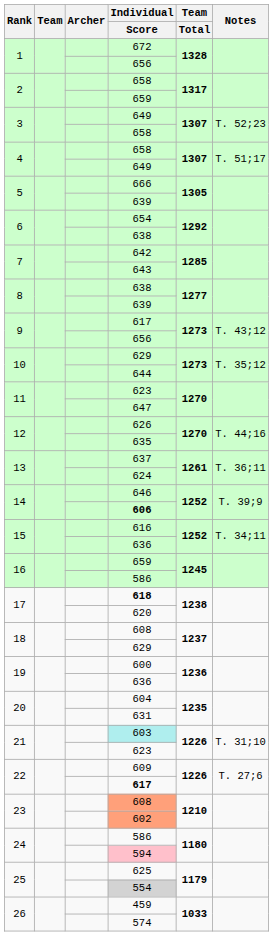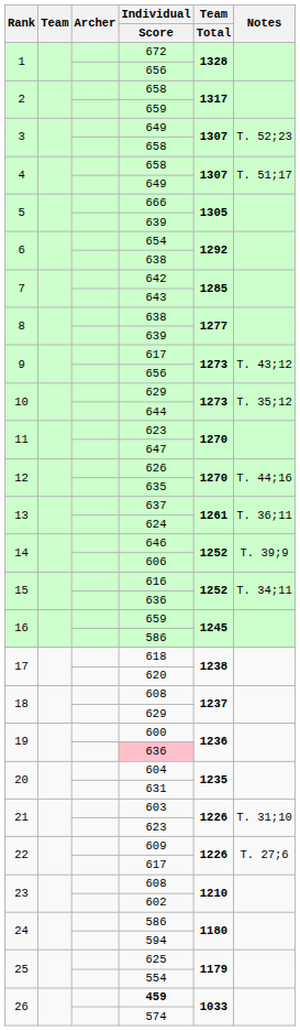606 | Individual / Score: bold -> normal
618 | Individual / Score: bold -> normal
19 / 636 | Individual / Score: no background -> pink background
603 | Individual / Score: paleturquoise background -> no background
22 / 617 | Individual / Score: bold -> normal
23 / 608 | Individual / Score: lightsalmon background -> no background
602 | Individual / Score: lightsalmon background -> no background
594 | Individual / Score: pink background -> no background
554 | Individual / Score: lightgrey background -> no background
459 | Individual / Score: normal -> bold
